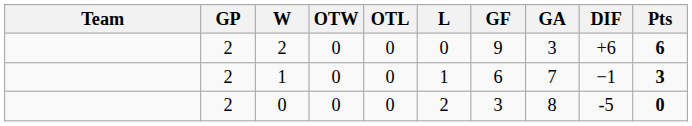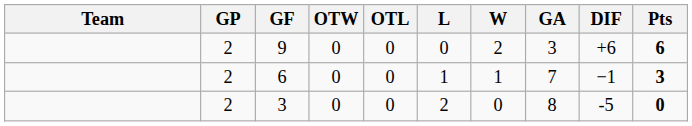columns swapped: W <-> GF
